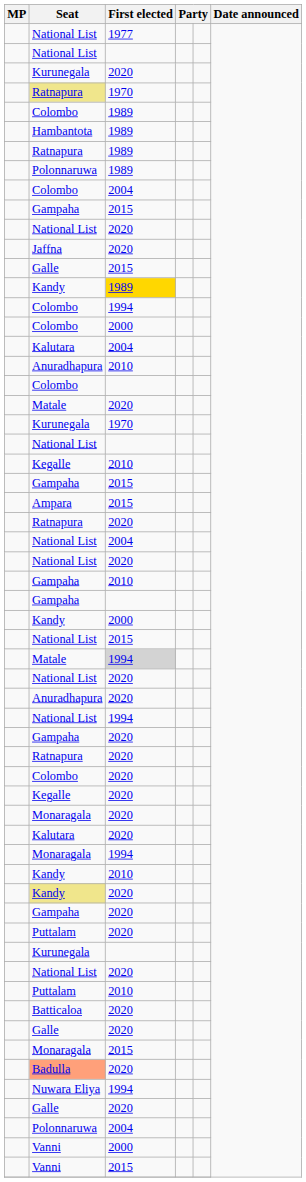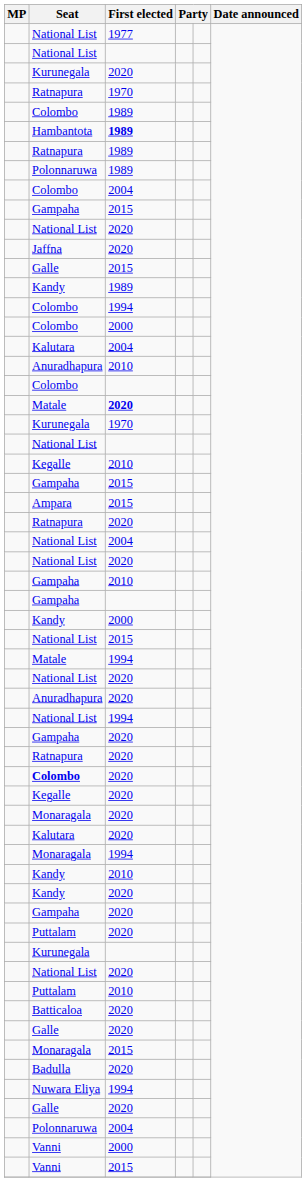Ratnapura / 1970 | Seat: khaki background -> no background
Hambantota | First elected: normal -> bold
Kandy / 1989 | First elected: gold background -> no background
Matale / 2020 | First elected: normal -> bold
Matale / 1994 | First elected: lightgrey background -> no background
Colombo / 2020 | Seat: normal -> bold
Kandy / 2020 | Seat: khaki background -> no background
Badulla | Seat: lightsalmon background -> no background
